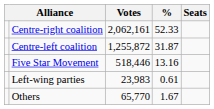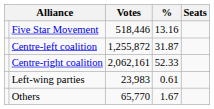rows swapped: Centre-right coalition <-> Five Star Movement
